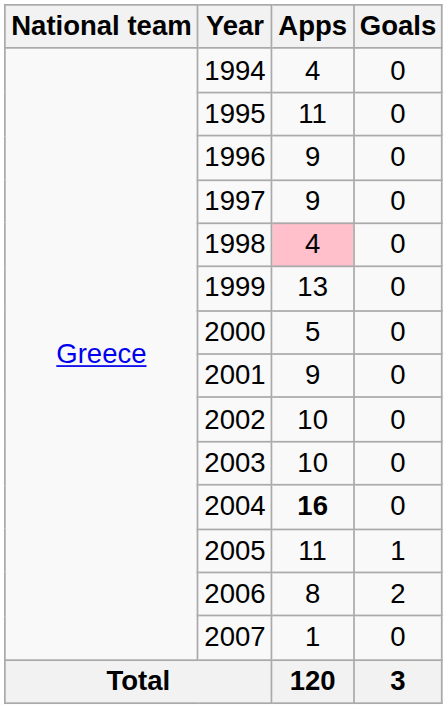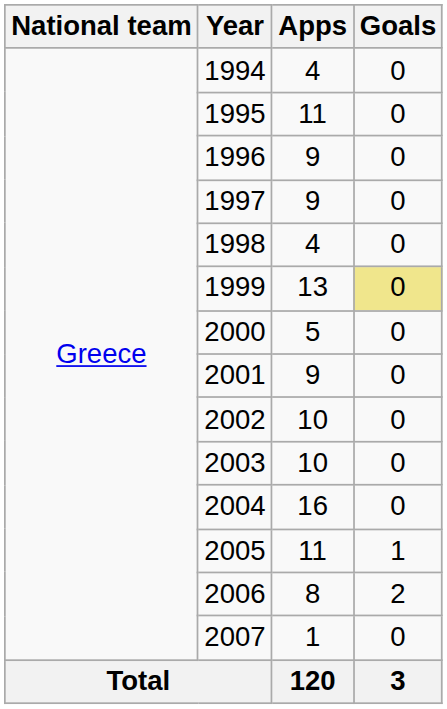1998 | Apps: pink background -> no background
1999 | Goals: no background -> khaki background
2004 | Apps: bold -> normal
